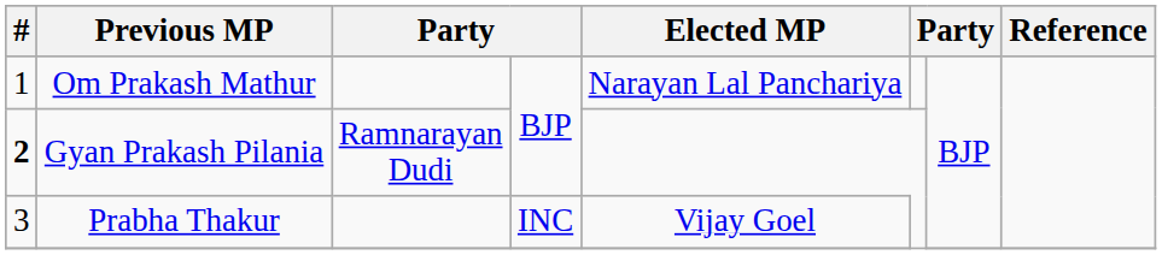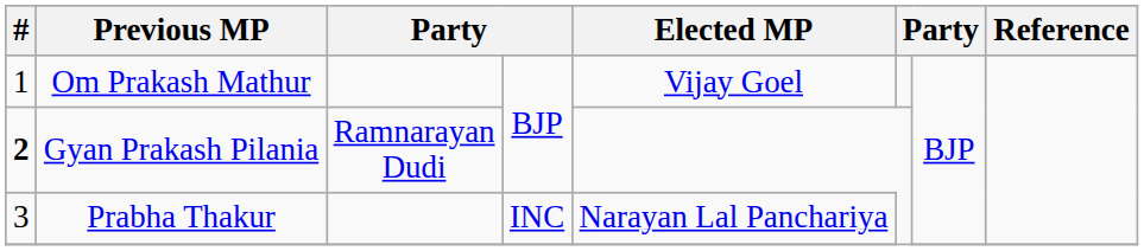Om Prakash Mathur | Elected MP: Narayan Lal Panchariya -> Vijay Goel
Prabha Thakur | Elected MP: Vijay Goel -> Narayan Lal Panchariya
